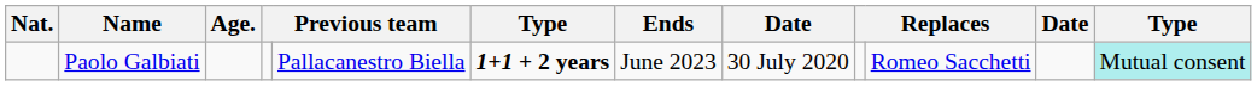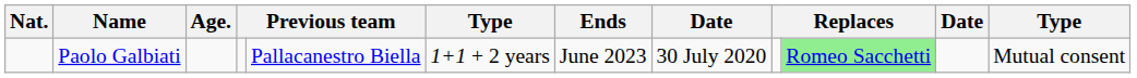Paolo Galbiati | column 6: bold -> normal
Paolo Galbiati | column 10: no background -> lightgreen background
Paolo Galbiati | column 12: paleturquoise background -> no background
